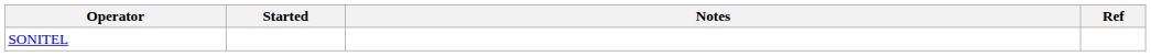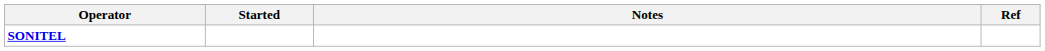SONITEL | Operator: normal -> bold
